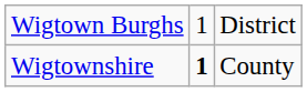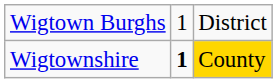Wigtownshire | column 3: no background -> gold background
